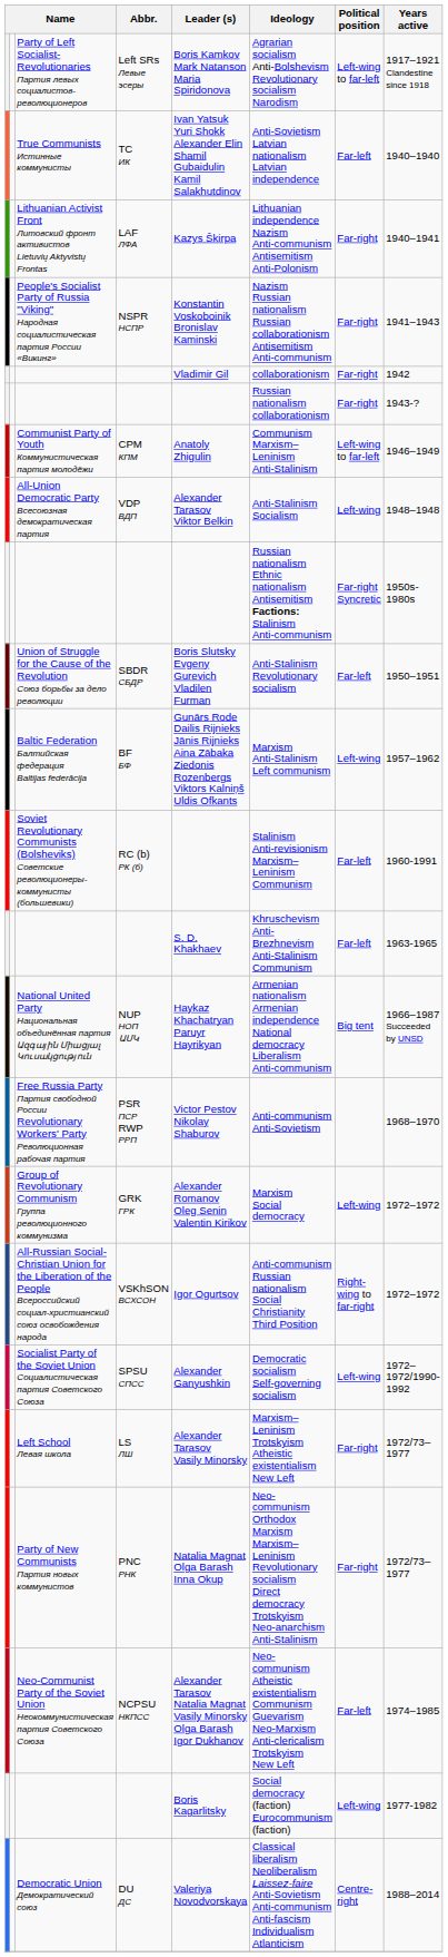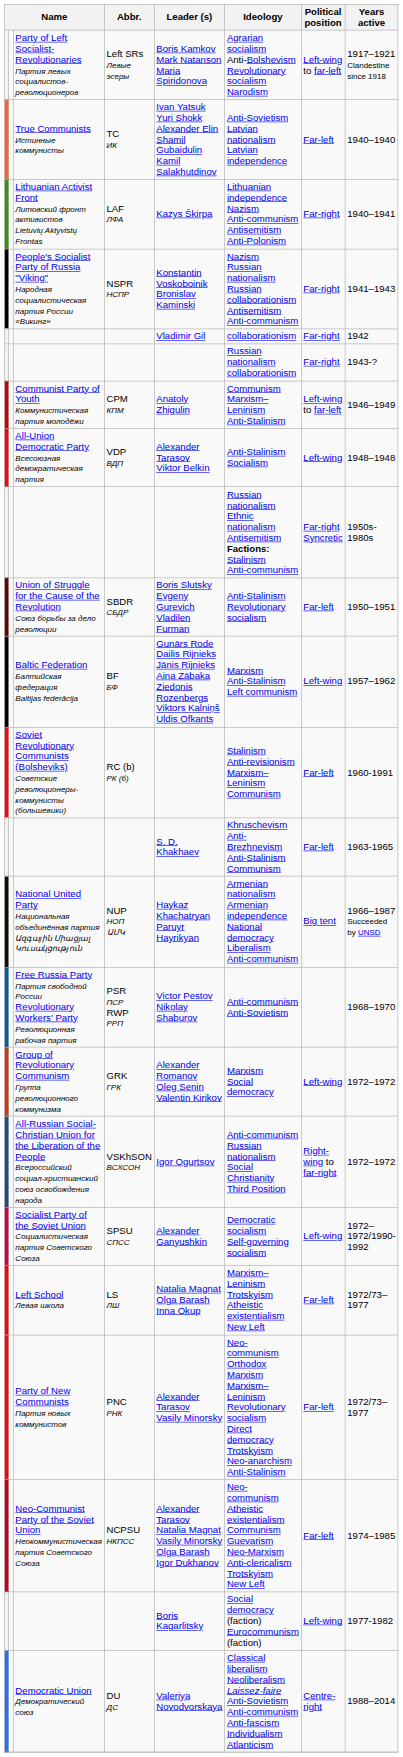Left School Левая школа | Leader (s): Alexander Tarasov Vasily Minorsky -> Natalia Magnat Olga Barash Inna Okup
Left School Левая школа | Political position: Far-right -> Far-left
Party of New Communists Партия новых коммунистов | Leader (s): Natalia Magnat Olga Barash Inna Okup -> Alexander Tarasov Vasily Minorsky
Party of New Communists Партия новых коммунистов | Political position: Far-right -> Far-left
